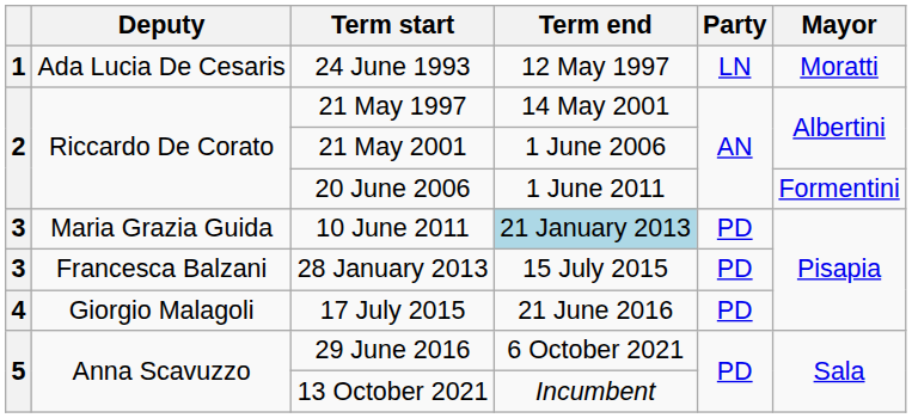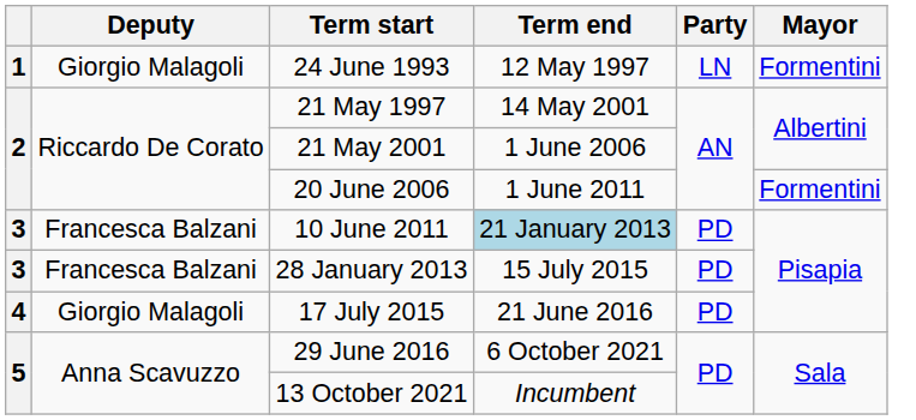24 June 1993 | Deputy: Ada Lucia De Cesaris -> Giorgio Malagoli
24 June 1993 | Mayor: Moratti -> Formentini
10 June 2011 | Deputy: Maria Grazia Guida -> Francesca Balzani
